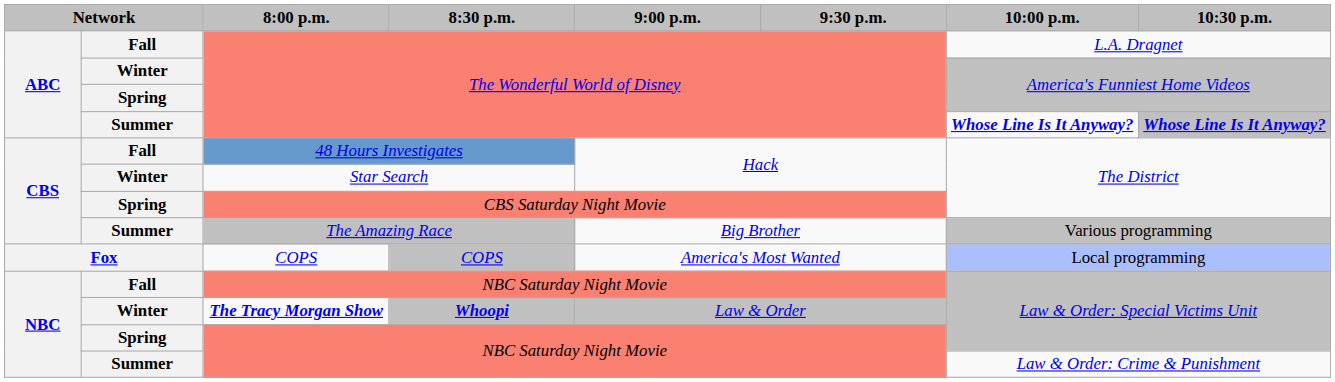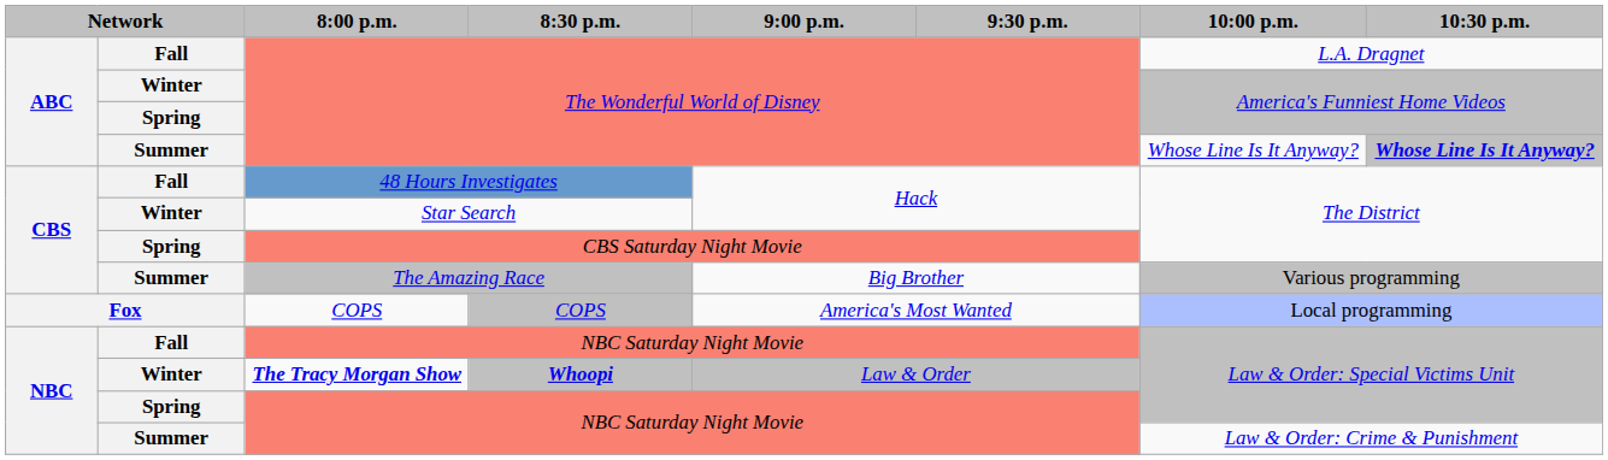Summer / The Wonderful World of Disney | 10:00 p.m.: bold -> normal
